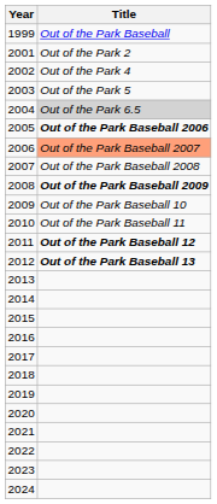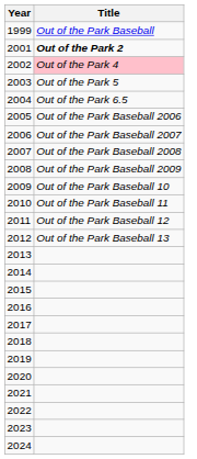2001 | Title: normal -> bold
2002 | Title: no background -> pink background
2004 | Title: lightgrey background -> no background
2005 | Title: bold -> normal
2006 | Title: lightsalmon background -> no background
2008 | Title: bold -> normal
2011 | Title: bold -> normal
2012 | Title: bold -> normal
